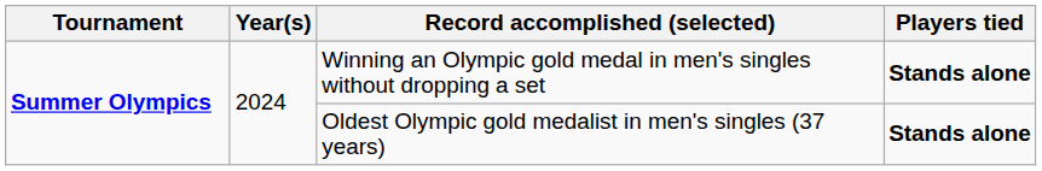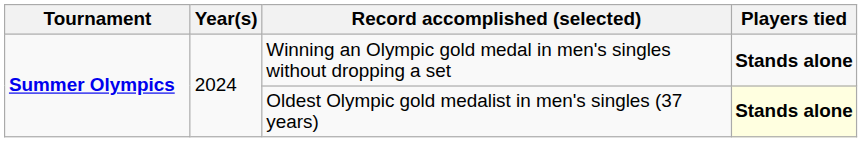Oldest Olympic gold medalist in men's singles (37 years) | Players tied: no background -> lightyellow background
